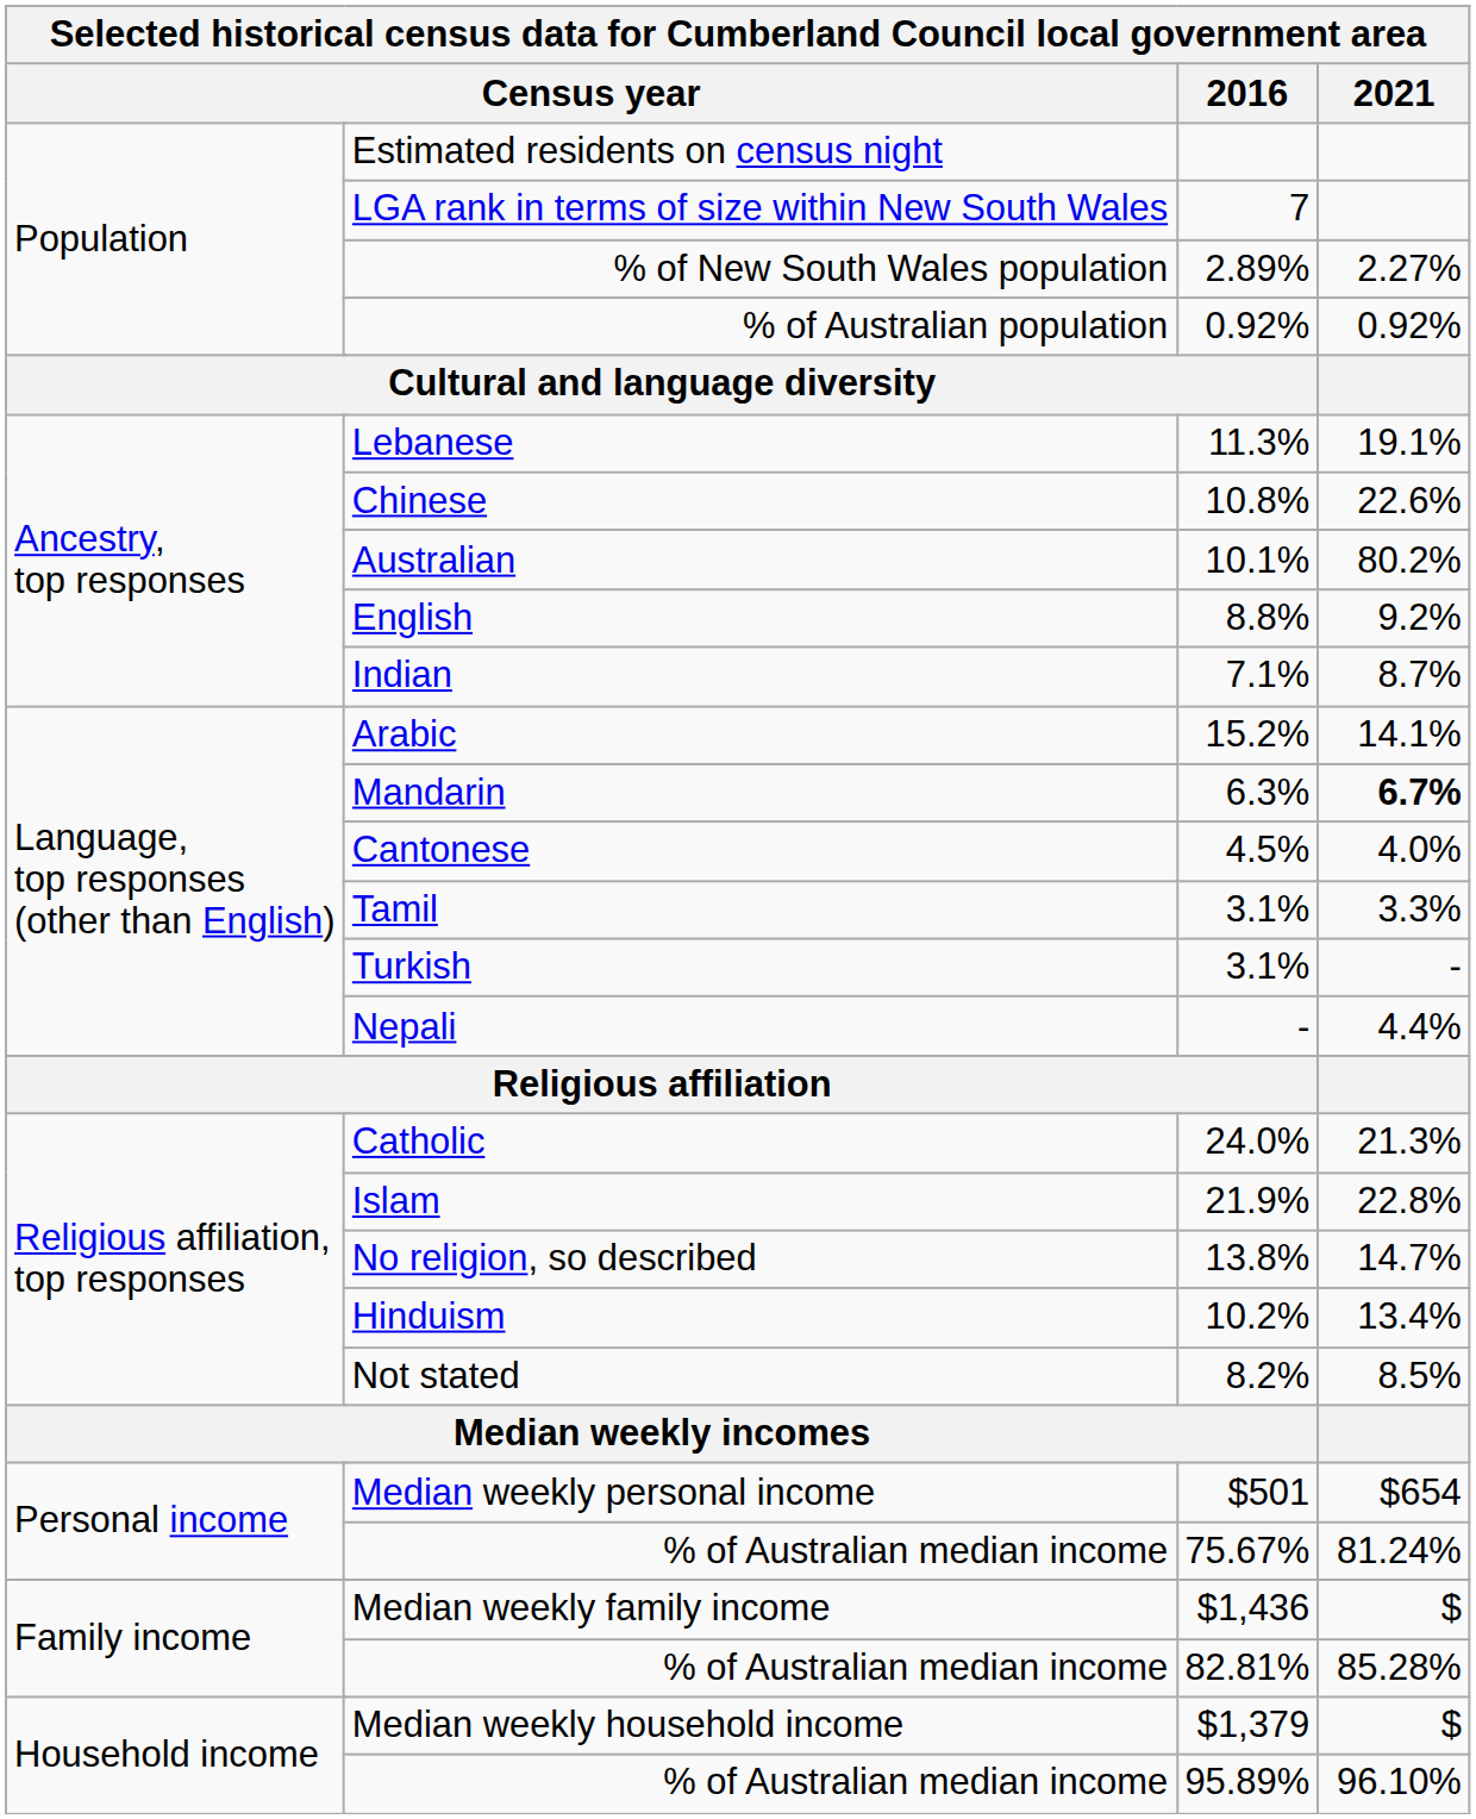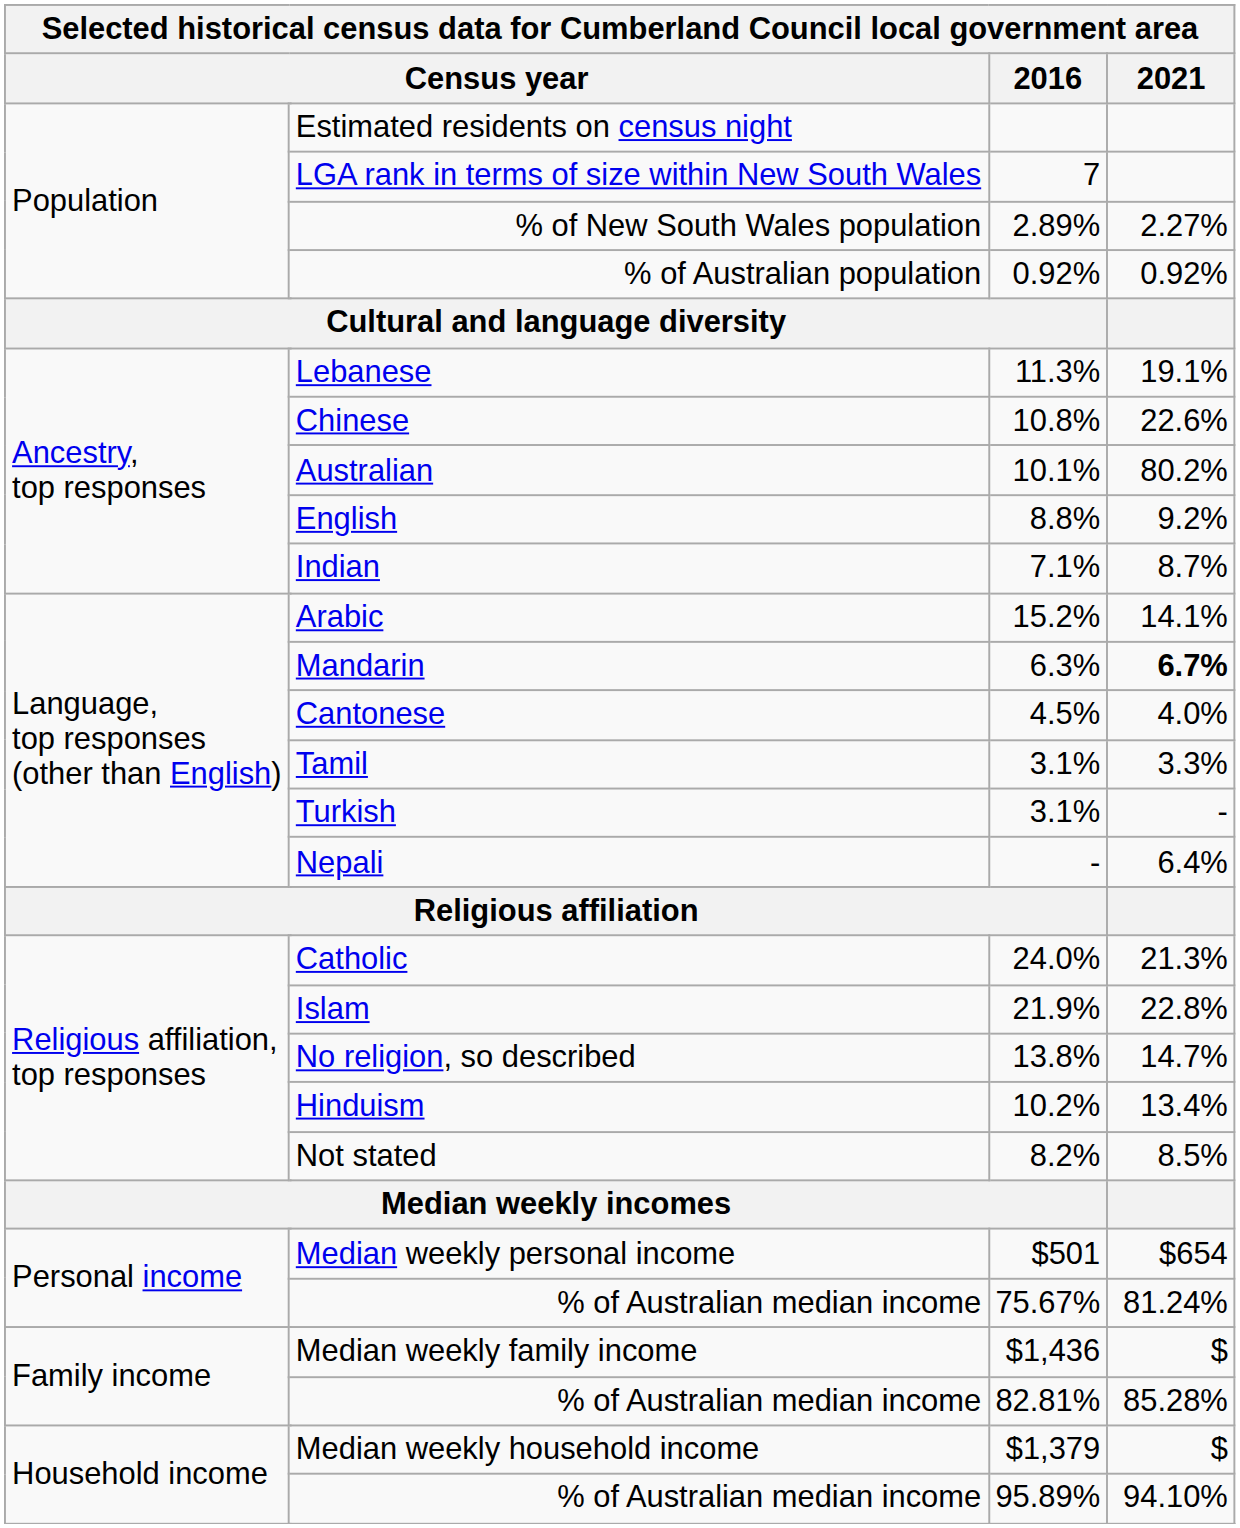Nepali | 2021: 4.4% -> 6.4%
% of Australian median income / 95.89% | 2021: 96.10% -> 94.10%
